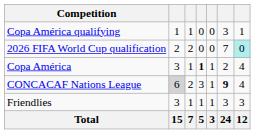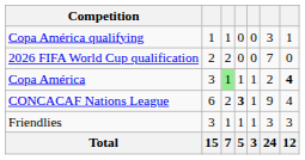2026 FIFA World Cup qualification | column 7: paleturquoise background -> no background
Copa América | column 3: no background -> lightgreen background
Copa América | column 4: bold -> normal
Copa América | column 7: normal -> bold
CONCACAF Nations League | column 2: lightgrey background -> no background
CONCACAF Nations League | column 4: normal -> bold
CONCACAF Nations League | column 6: bold -> normal
